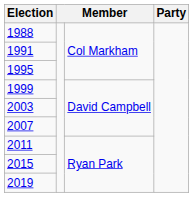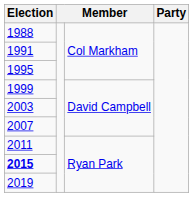2015 | Election: normal -> bold
